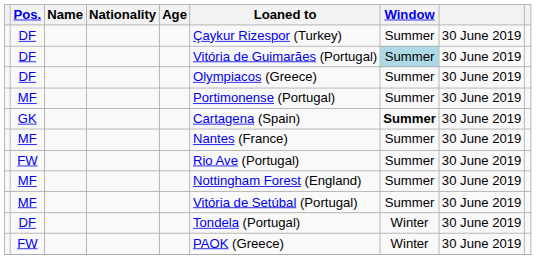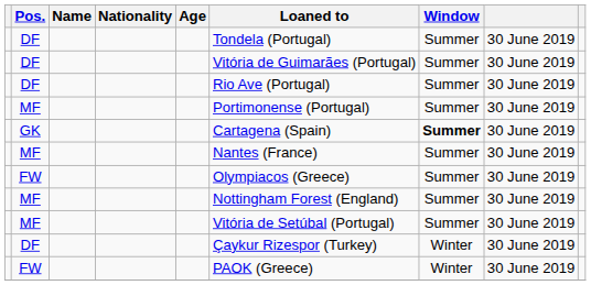row 2 | Loaned to: Çaykur Rizespor (Turkey) -> Tondela (Portugal)
row 3 | Window: lightblue background -> no background
row 4 | Loaned to: Olympiacos (Greece) -> Rio Ave (Portugal)
row 8 | Loaned to: Rio Ave (Portugal) -> Olympiacos (Greece)
row 11 | Loaned to: Tondela (Portugal) -> Çaykur Rizespor (Turkey)
